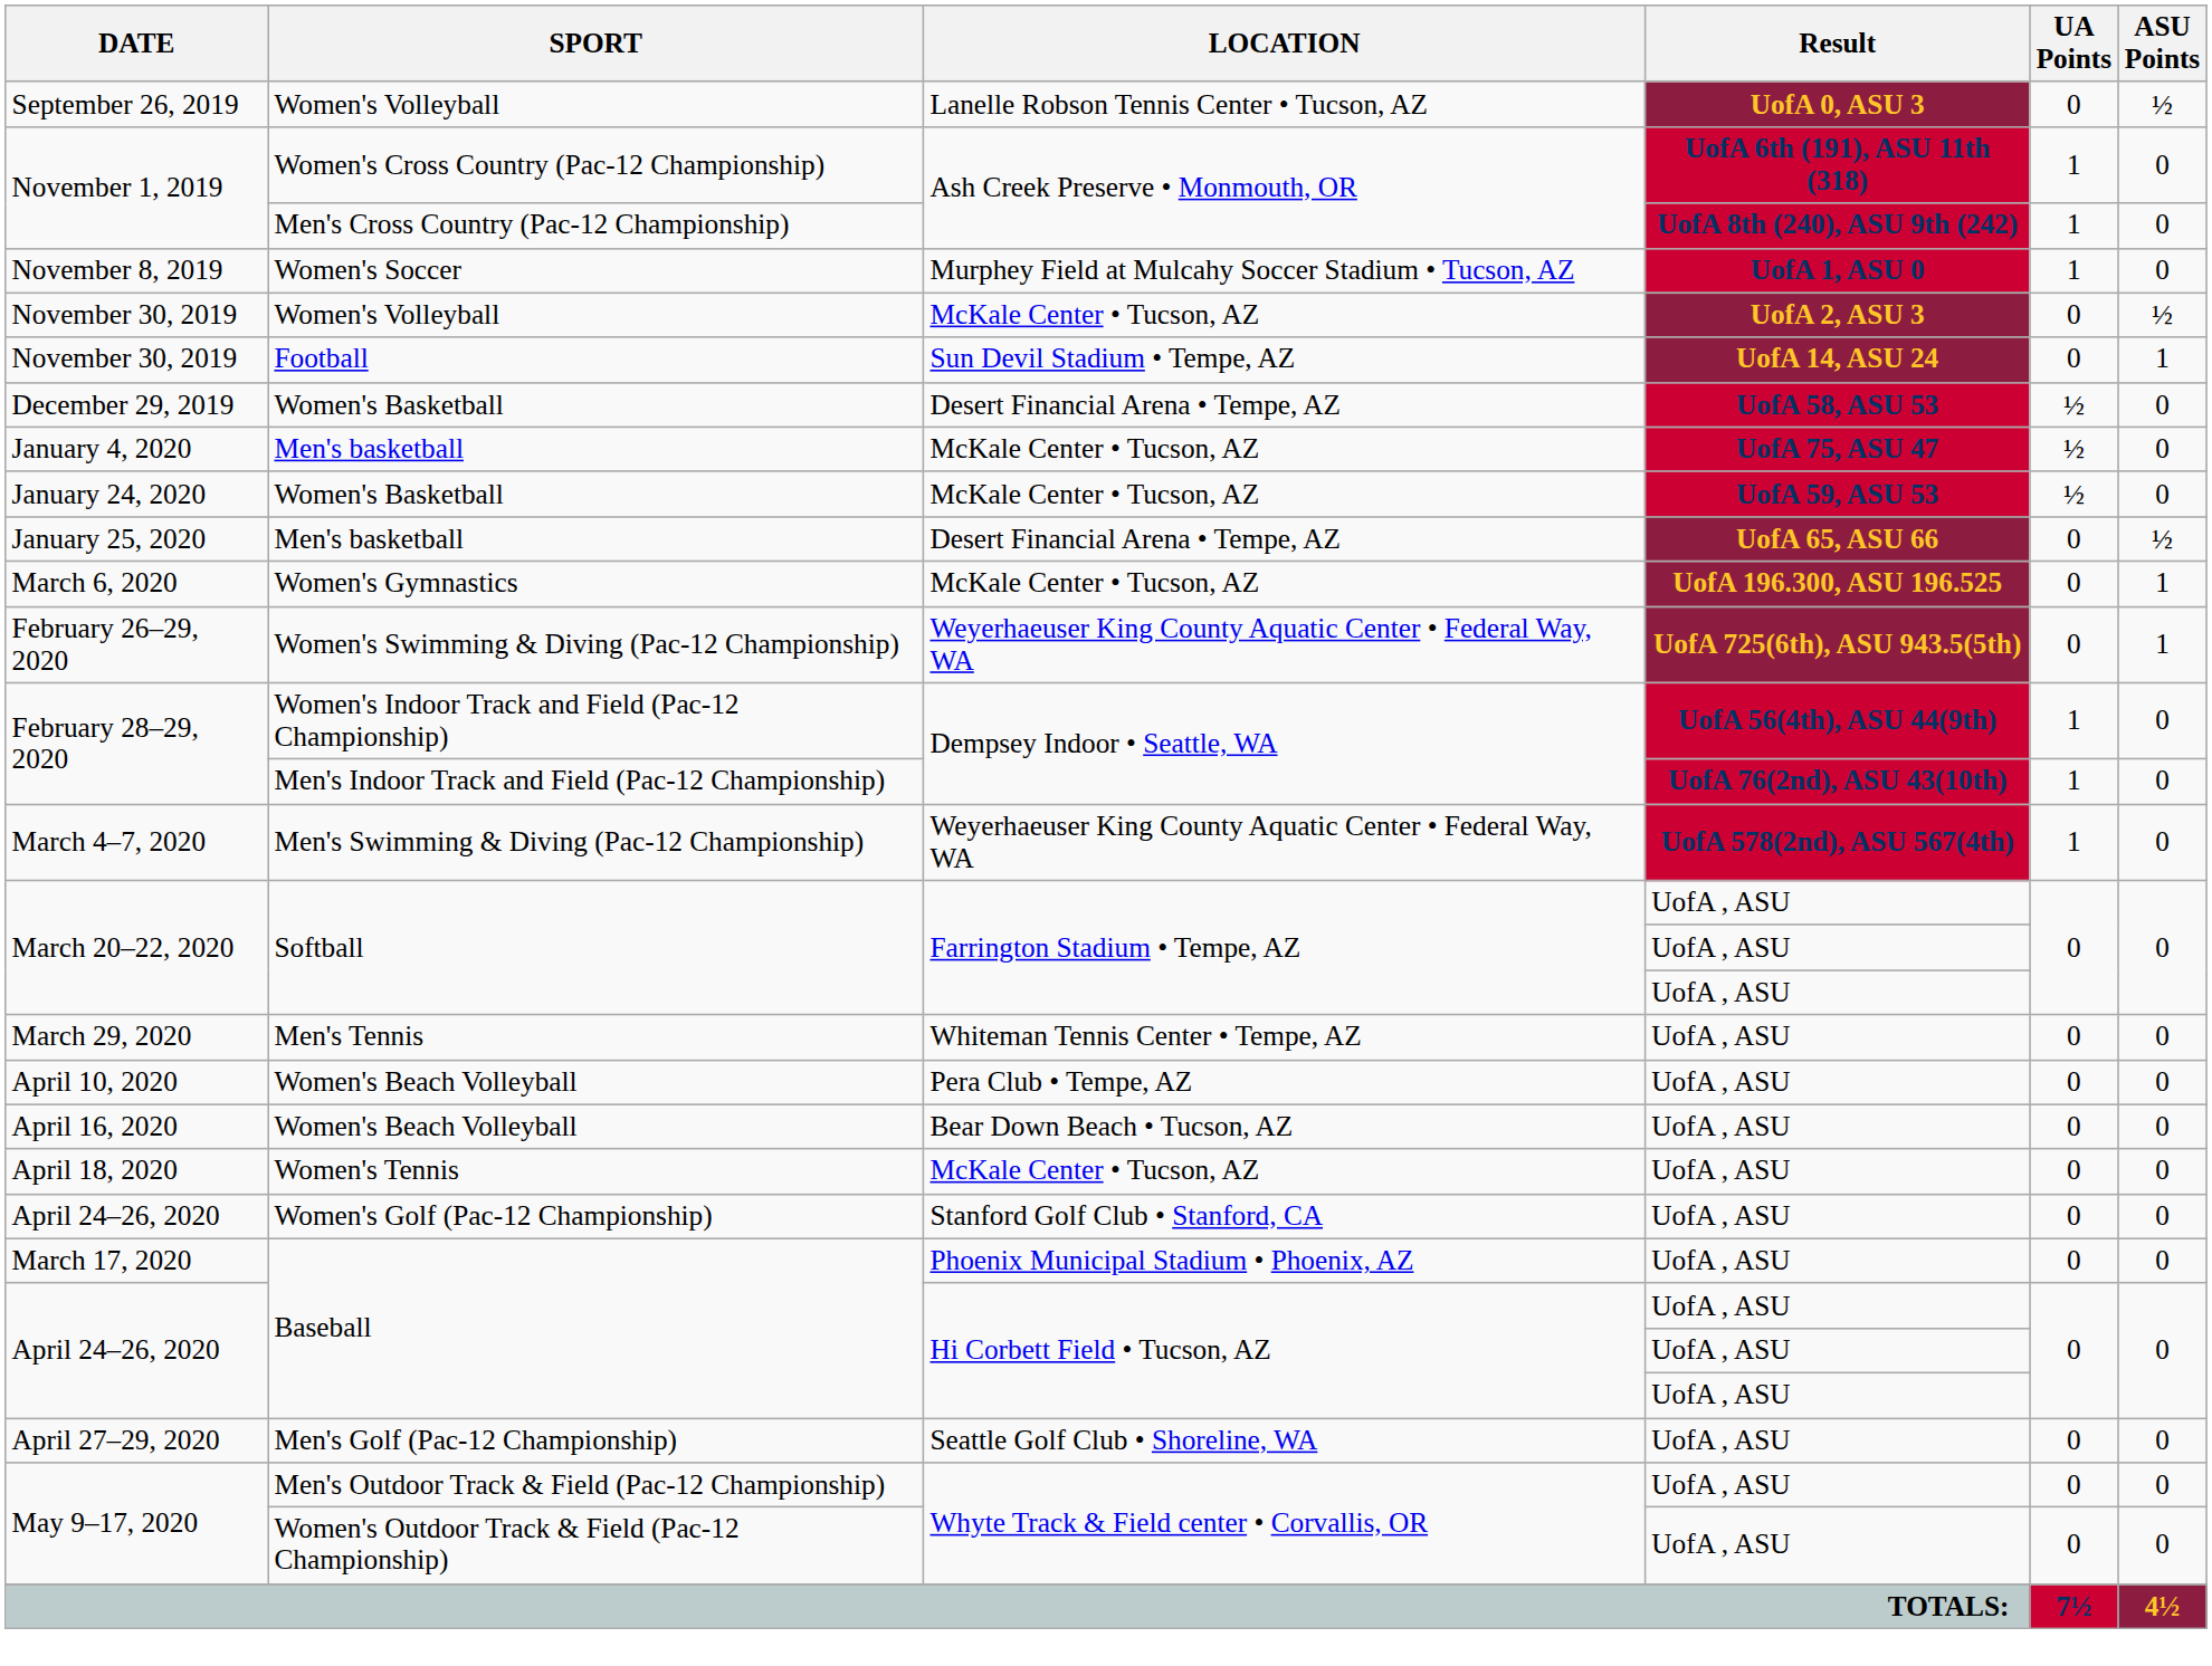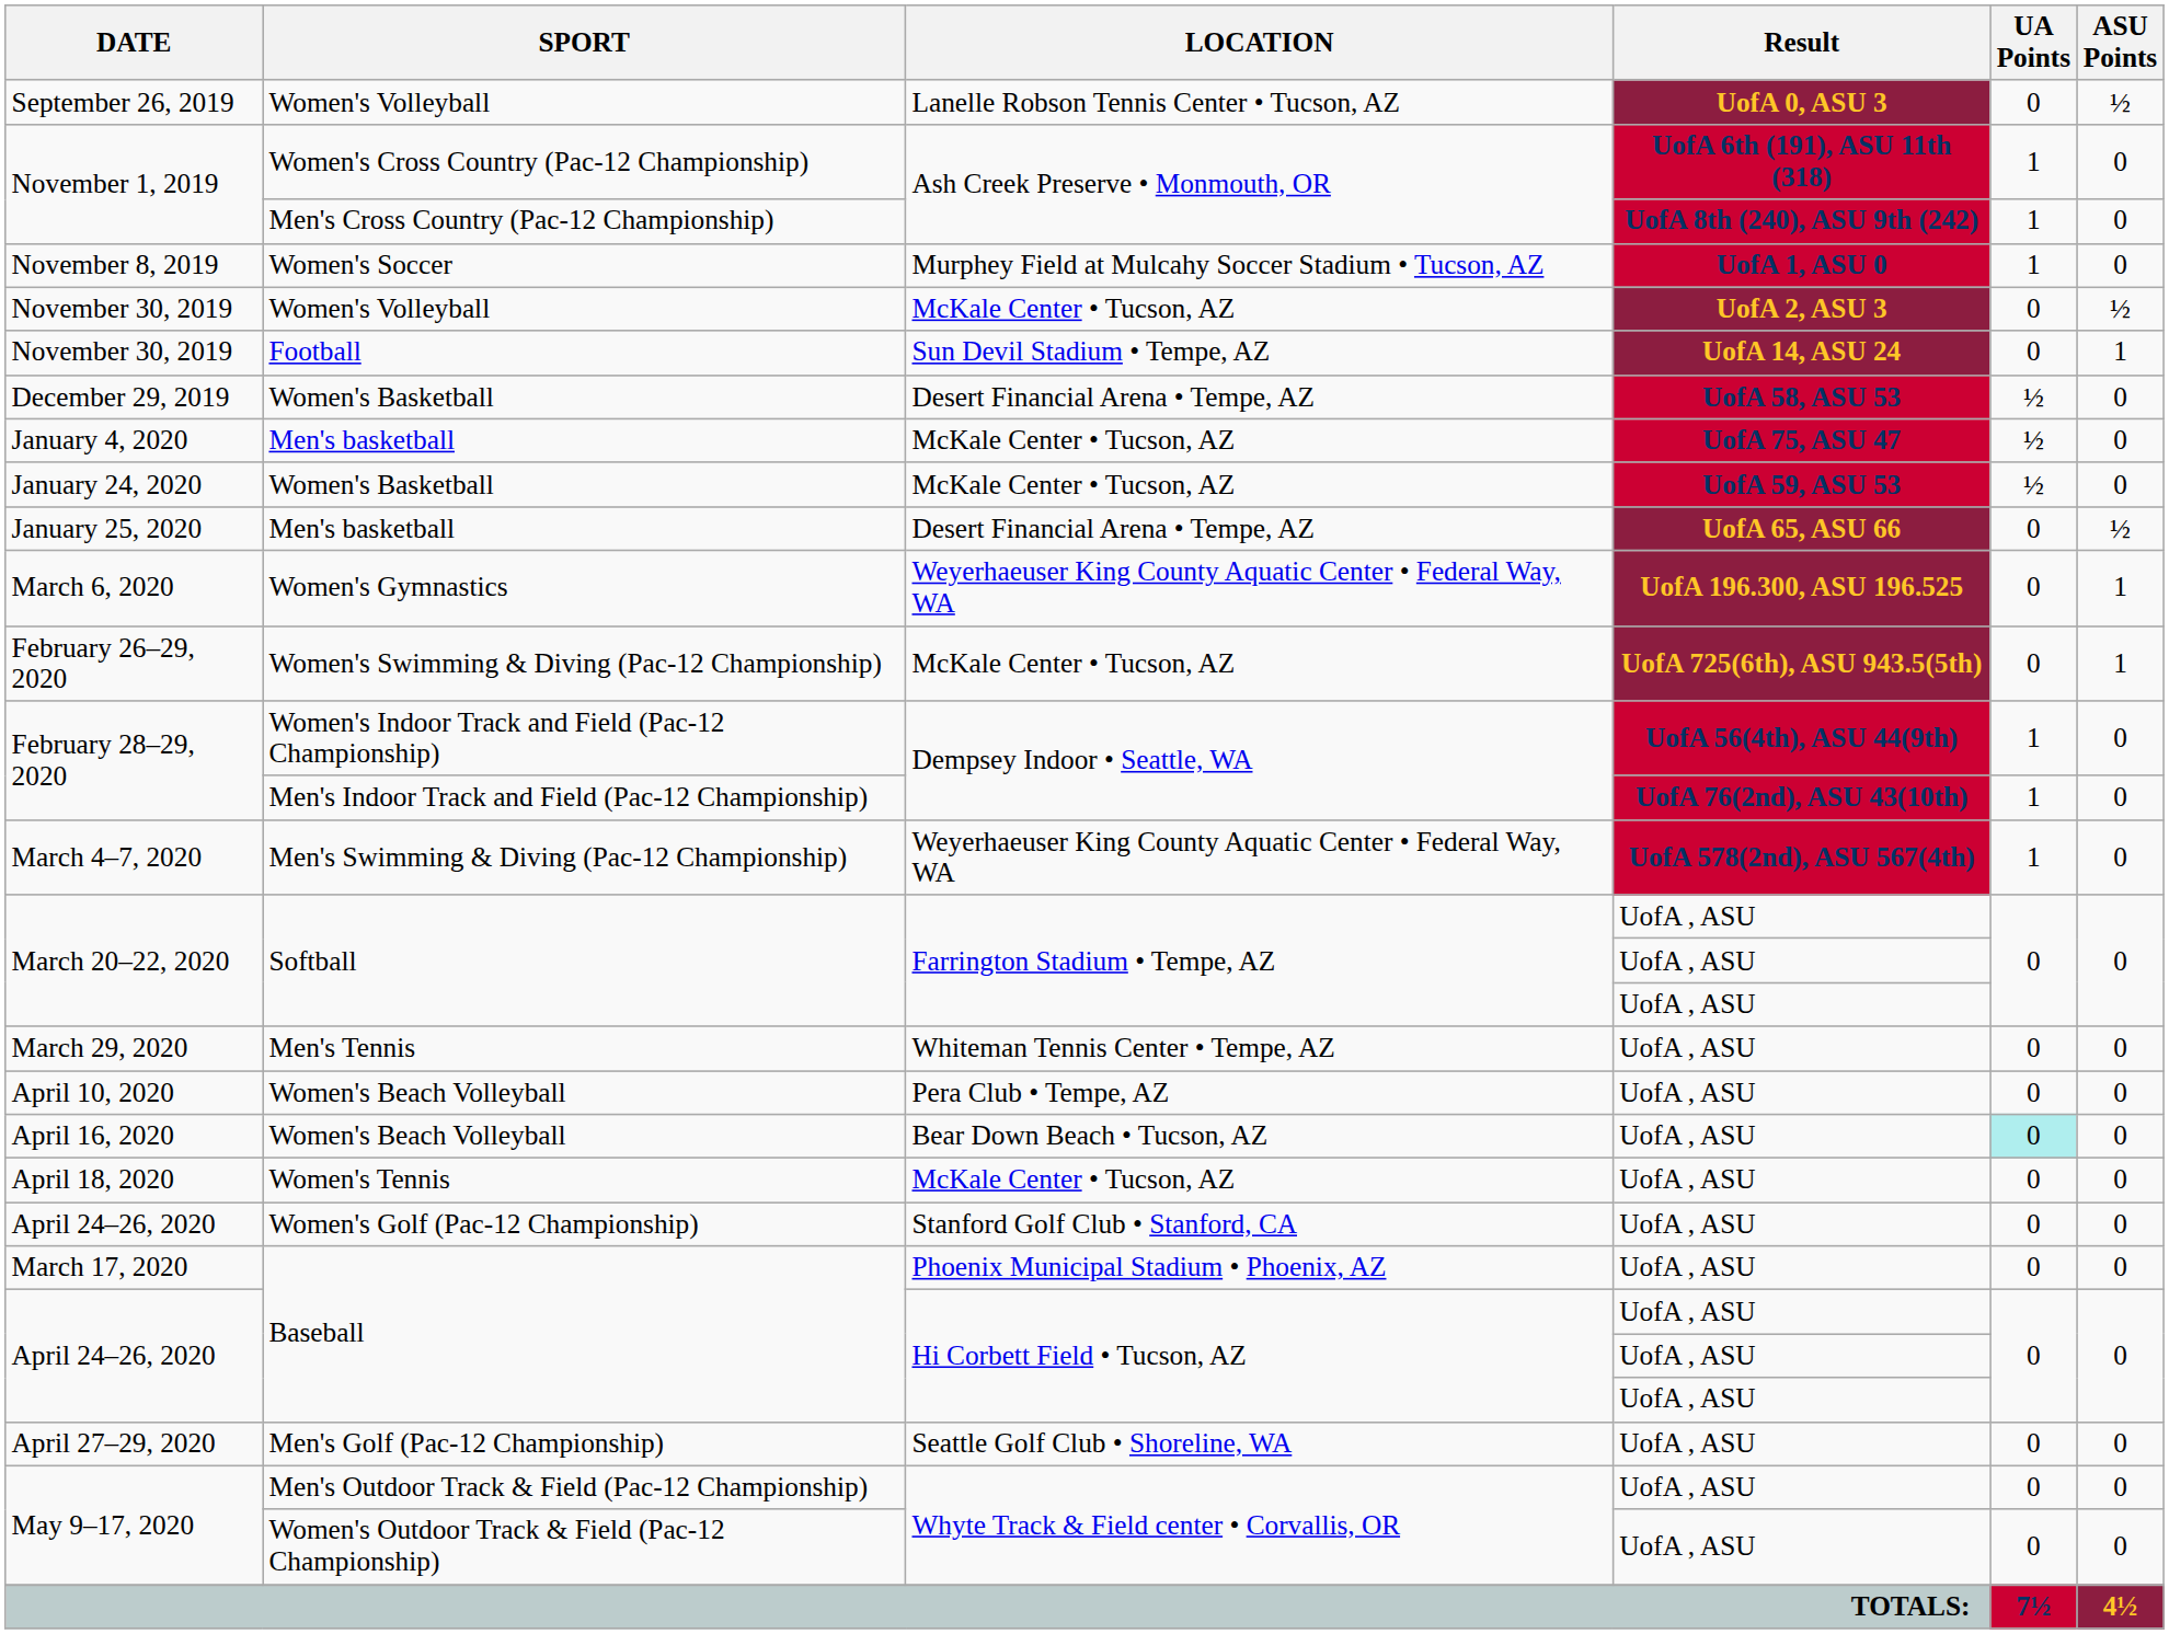March 6, 2020 | LOCATION: McKale Center • Tucson, AZ -> Weyerhaeuser King County Aquatic Center • Federal Way, WA
February 26–29, 2020 | LOCATION: Weyerhaeuser King County Aquatic Center • Federal Way, WA -> McKale Center • Tucson, AZ
April 16, 2020 | UA Points: no background -> paleturquoise background
